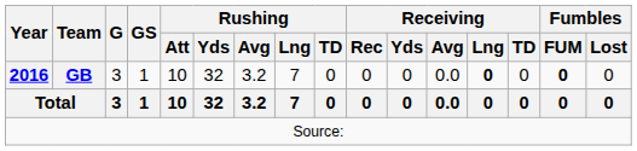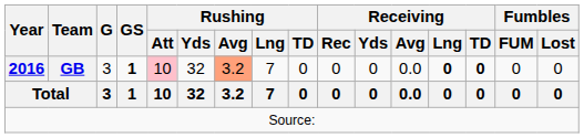2016 | GS: normal -> bold
2016 | Rushing / Att: no background -> pink background
2016 | Rushing / Avg: no background -> lightsalmon background
2016 | Receiving / TD: normal -> bold
2016 | Fumbles / FUM: bold -> normal
